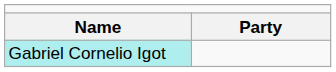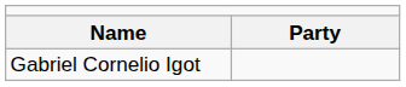Gabriel Cornelio Igot | column 1: paleturquoise background -> no background
